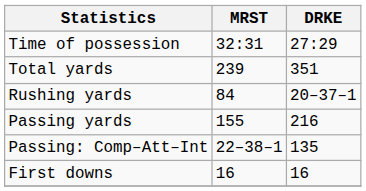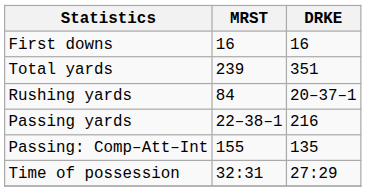rows swapped: First downs <-> Time of possession
Passing yards | MRST: 155 -> 22–38–1
Passing: Comp–Att–Int | MRST: 22–38–1 -> 155
